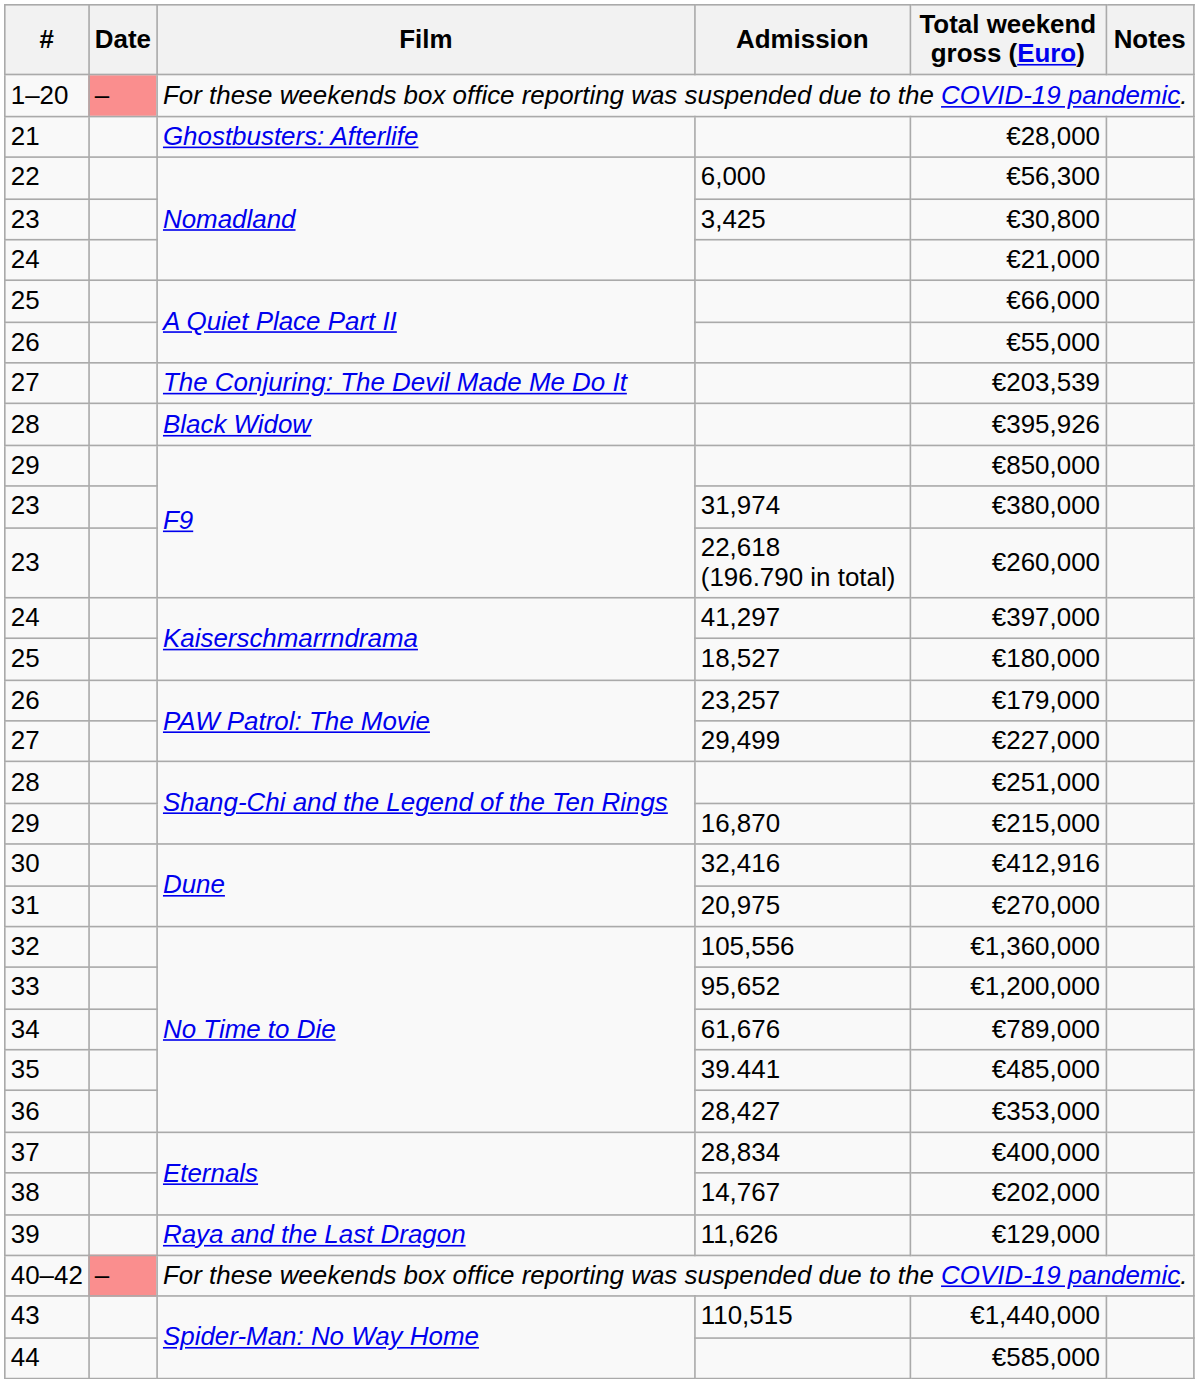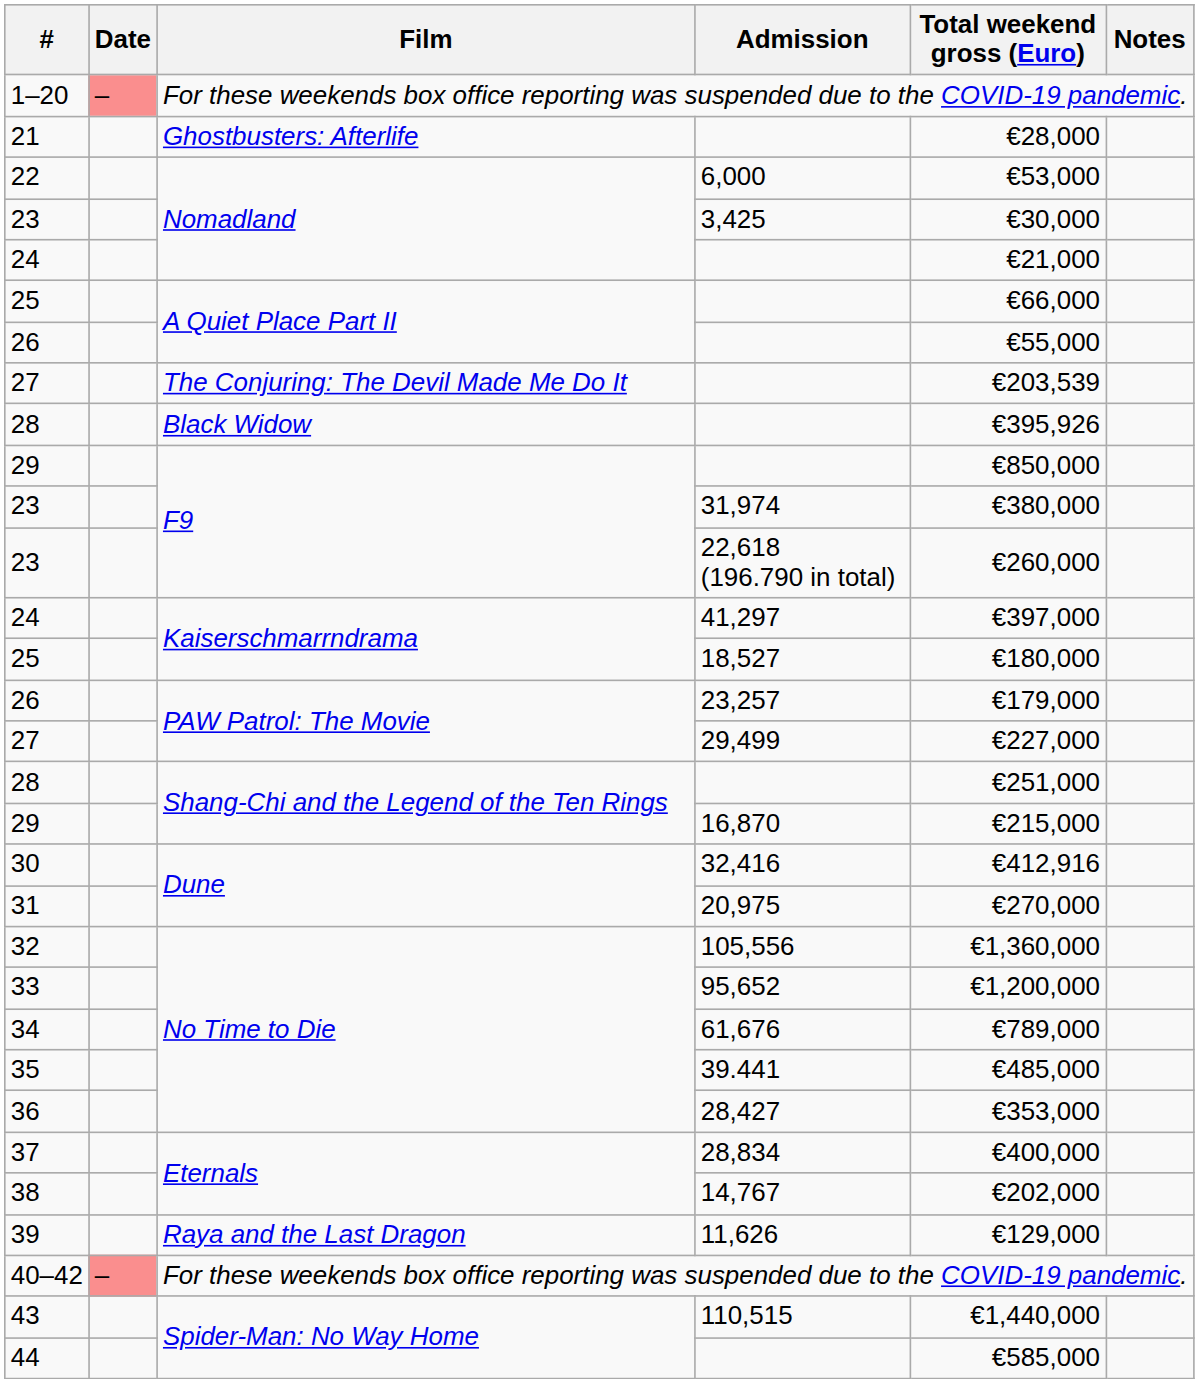22 | Total weekend gross (Euro): €56,300 -> €53,000
23 / 3,425 | Total weekend gross (Euro): €30,800 -> €30,000
